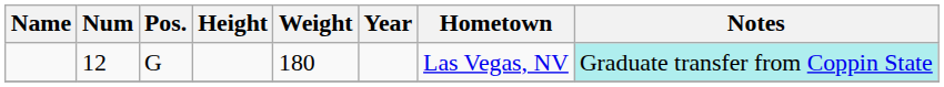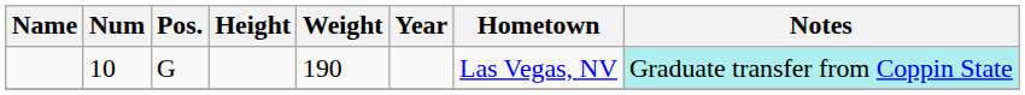row 2 | Num: 12 -> 10
row 2 | Weight: 180 -> 190
